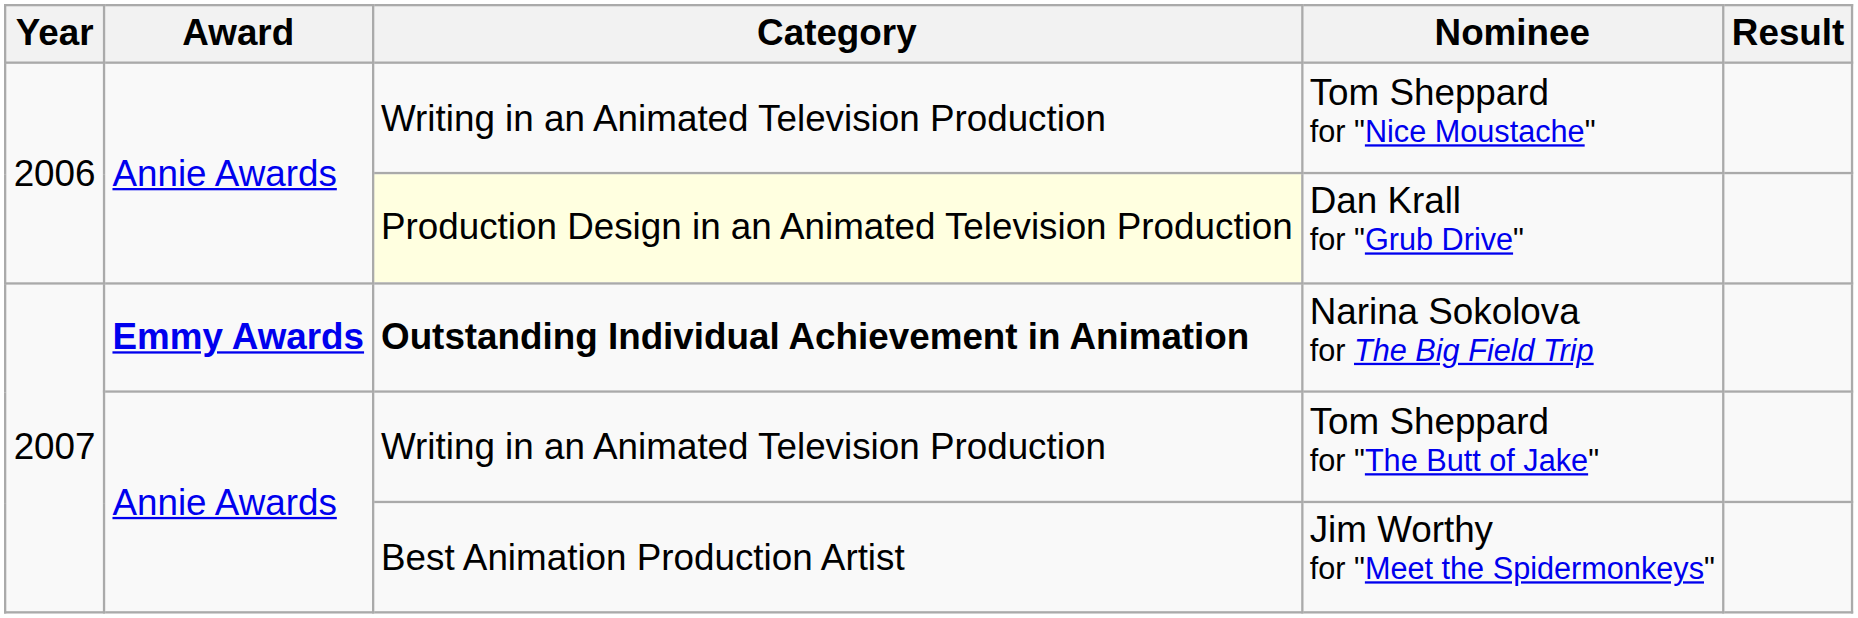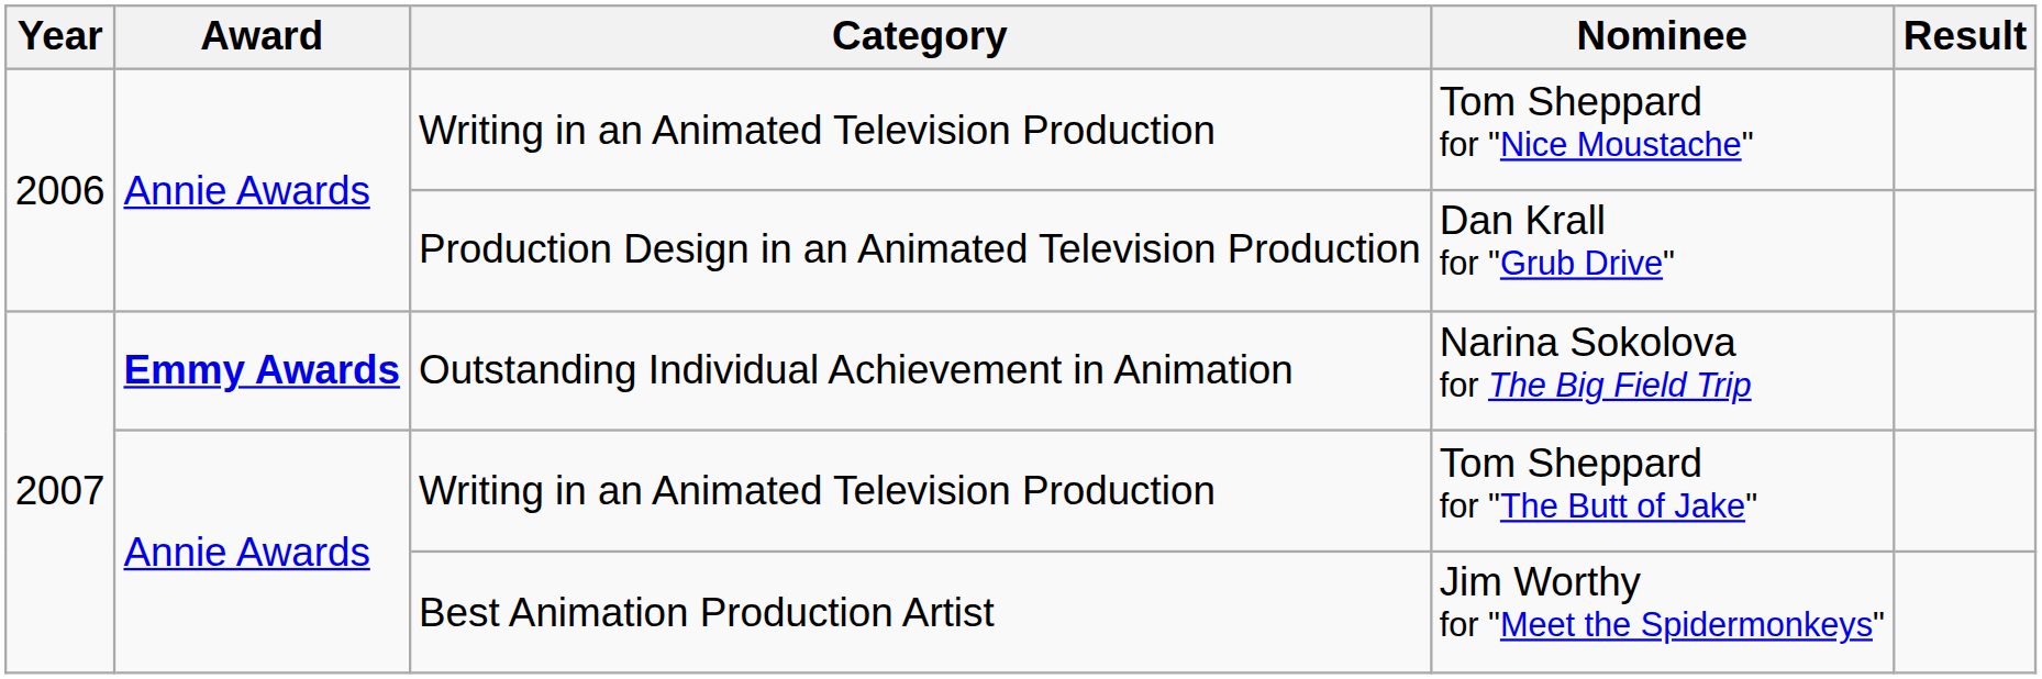Dan Krall for "Grub Drive" | Category: lightyellow background -> no background
Narina Sokolova for The Big Field Trip | Category: bold -> normal
